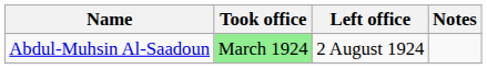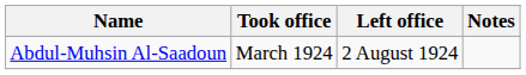Abdul-Muhsin Al-Saadoun | Took office: lightgreen background -> no background
